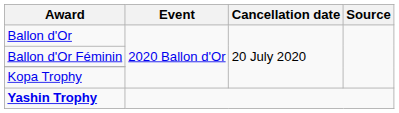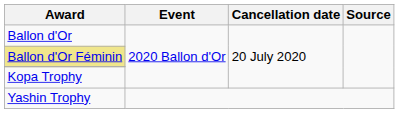Ballon d'Or Féminin | Award: no background -> khaki background
Yashin Trophy | Award: bold -> normal
